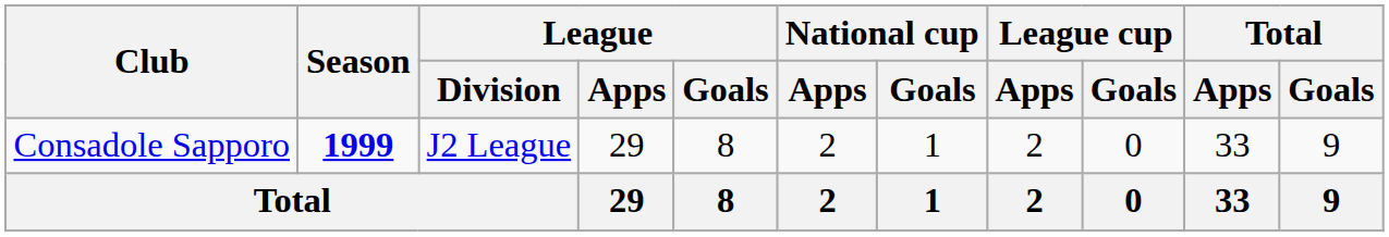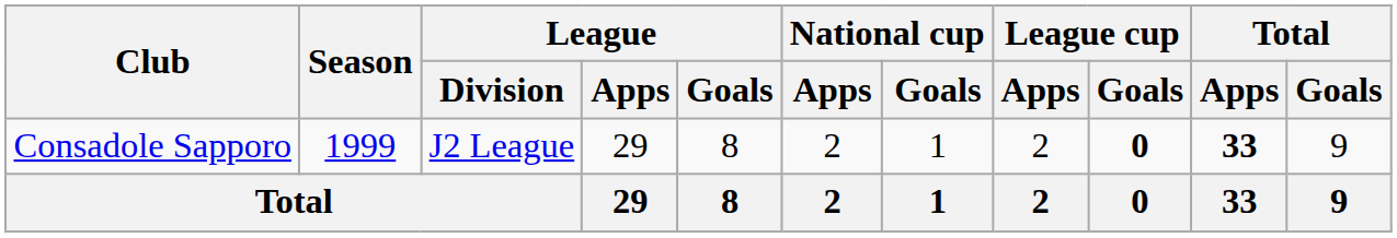Consadole Sapporo | Season: bold -> normal
Consadole Sapporo | League cup / Goals: normal -> bold
Consadole Sapporo | Total / Apps: normal -> bold
